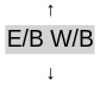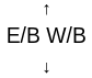row 2 | column 1: lightgrey background -> no background
